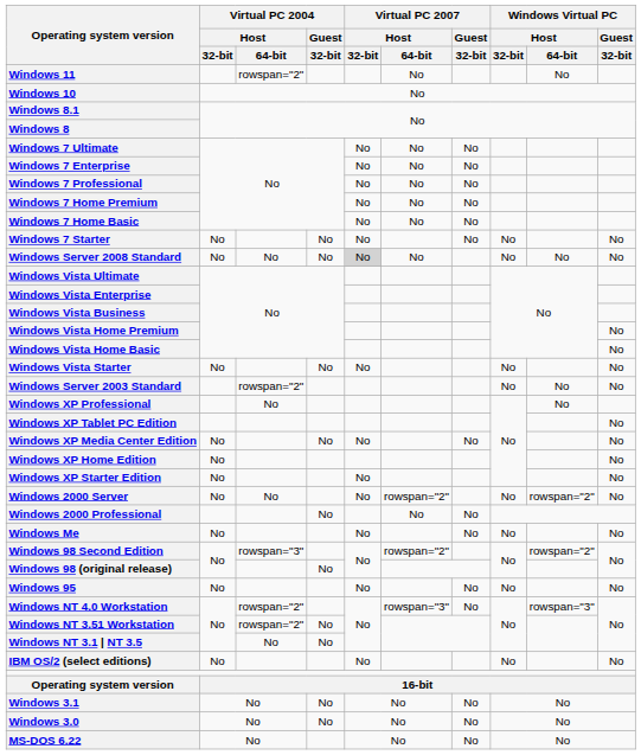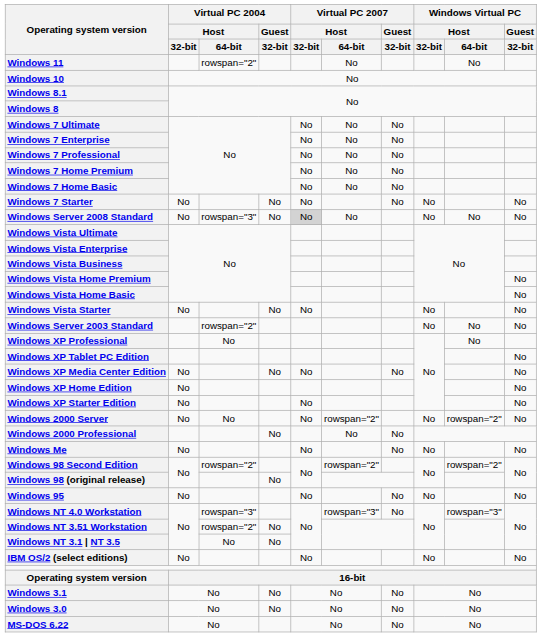Windows Server 2008 Standard | Virtual PC 2004 / Host / 64-bit: No -> rowspan="3"
Windows 98 Second Edition | Virtual PC 2004 / Host / 64-bit: rowspan="3" -> rowspan="2"
Windows NT 4.0 Workstation | Virtual PC 2004 / Host / 64-bit: rowspan="2" -> rowspan="3"
